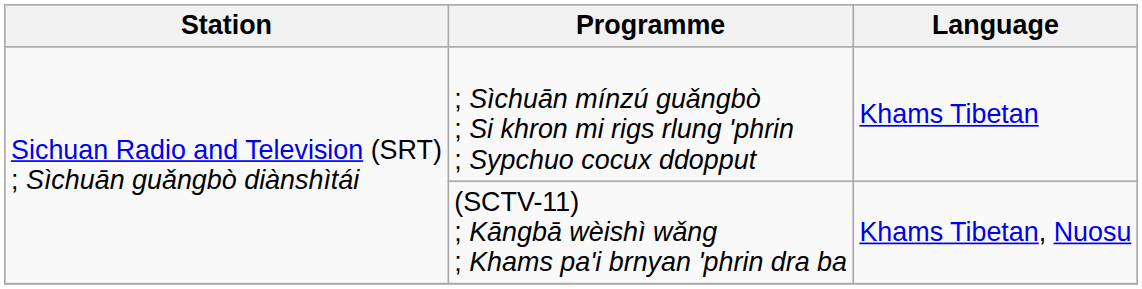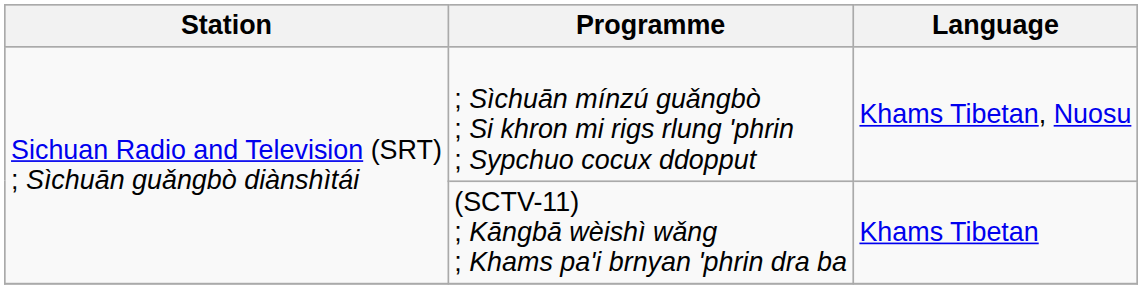row 2 | Language: Khams Tibetan -> Khams Tibetan, Nuosu
row 3 | Language: Khams Tibetan, Nuosu -> Khams Tibetan
